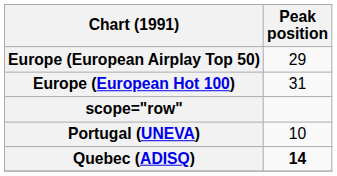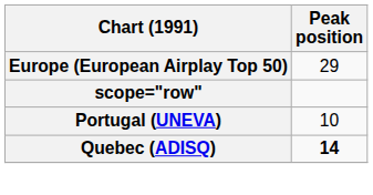- row: Europe (European Hot 100) | 31
